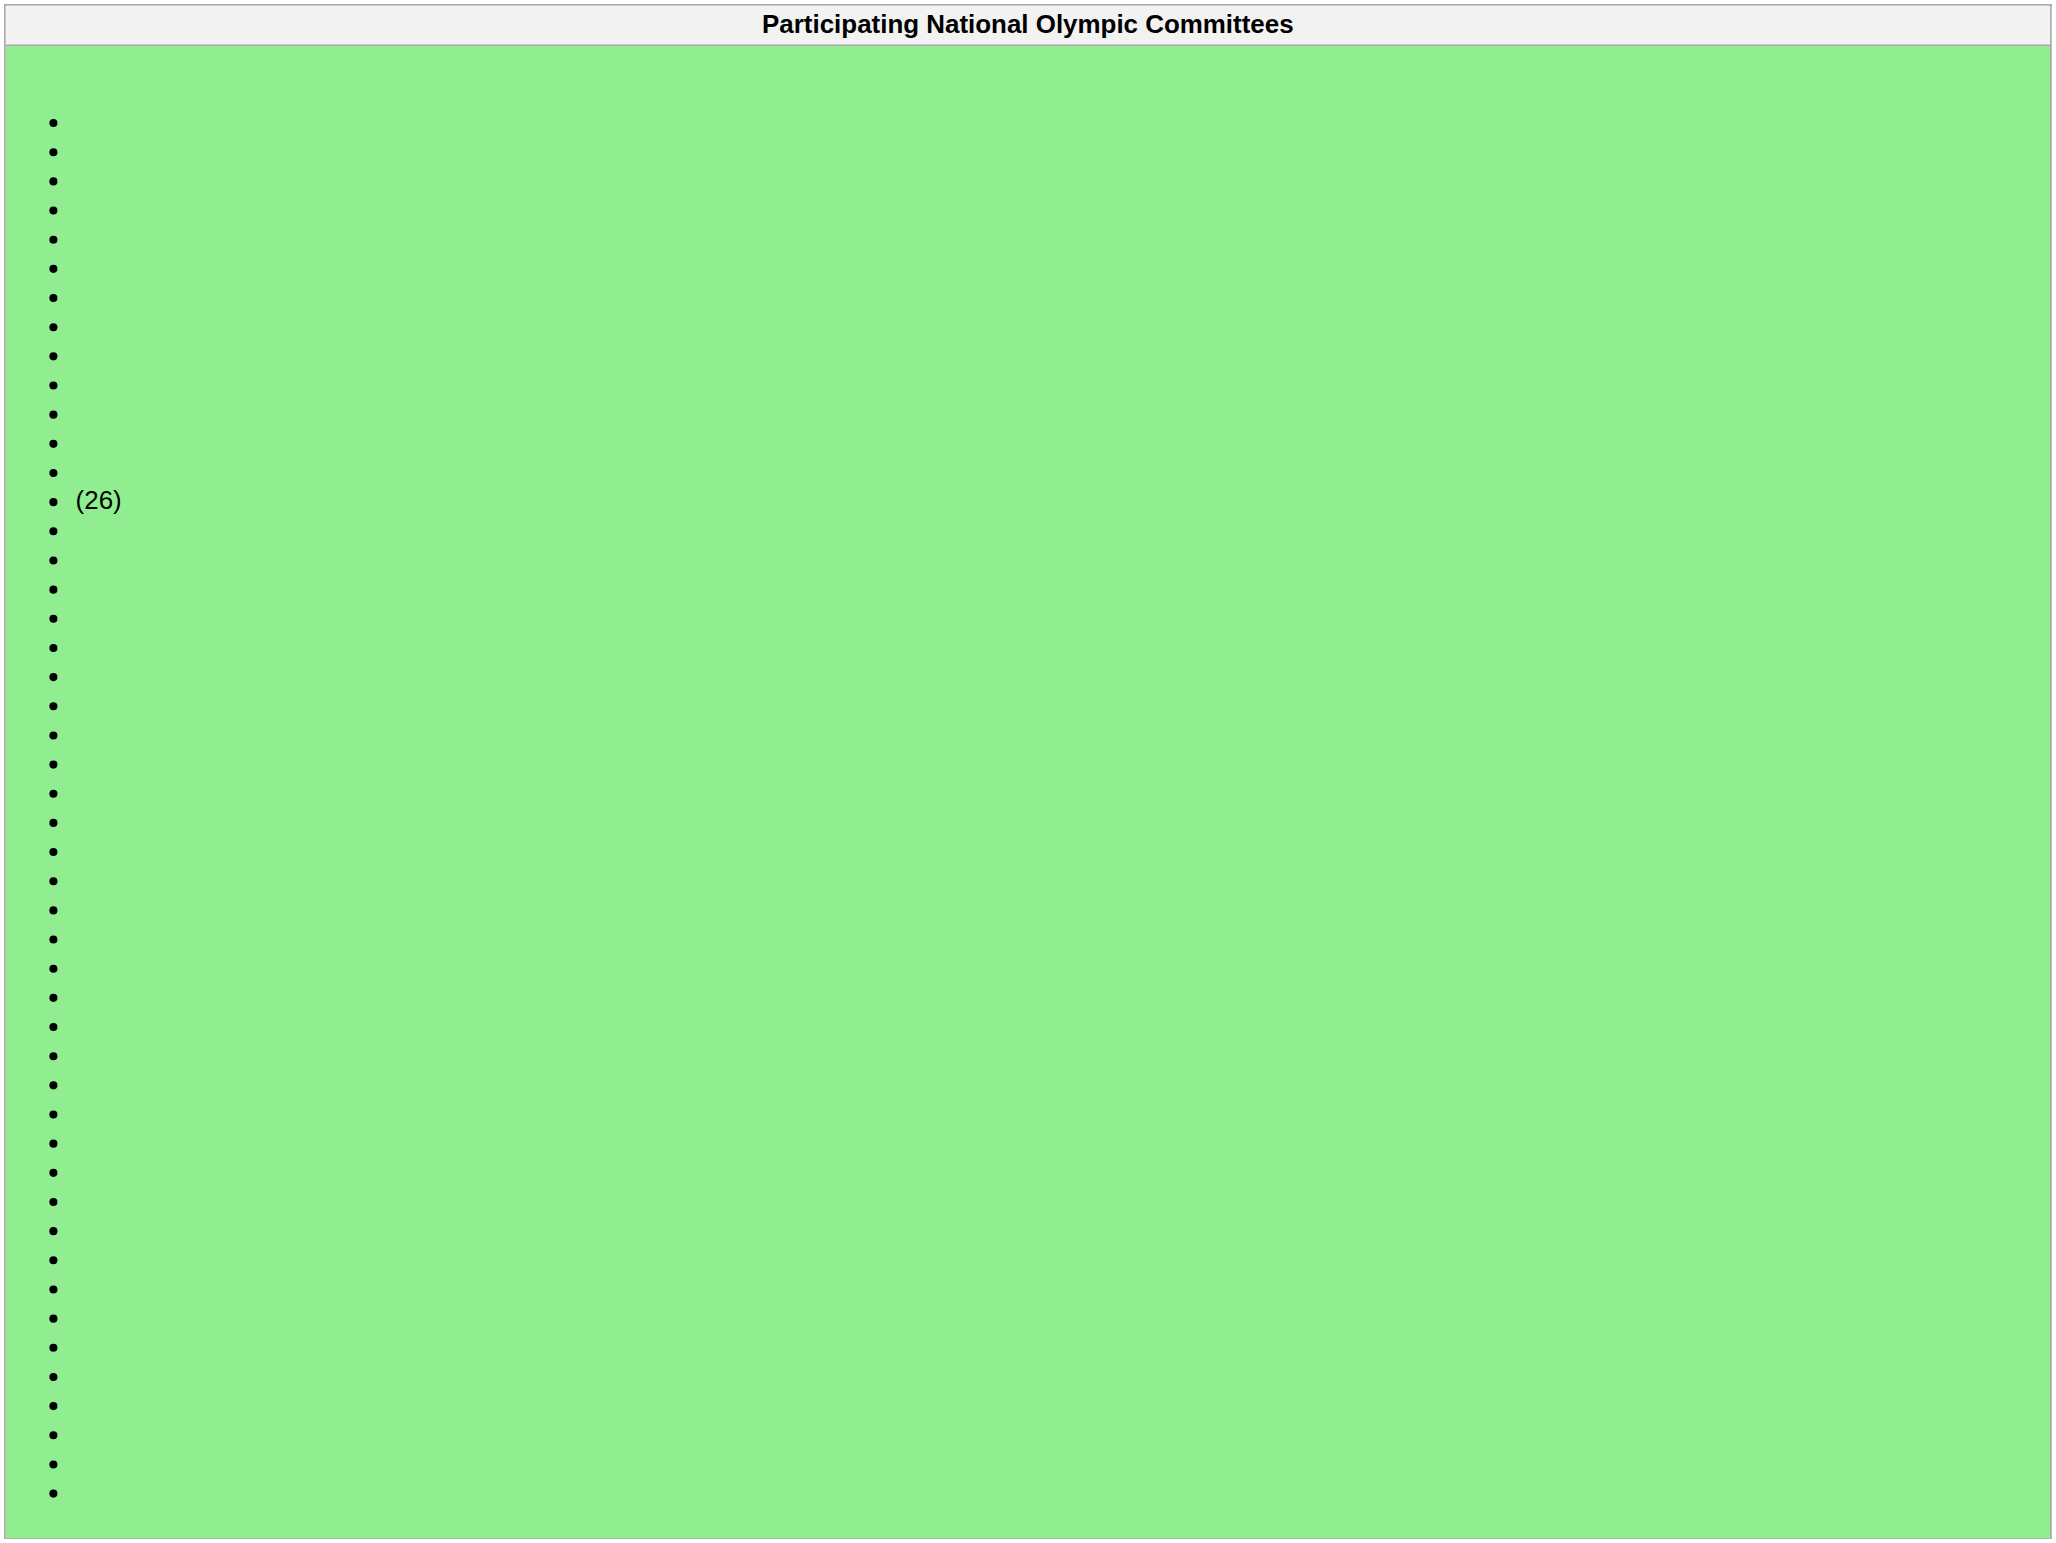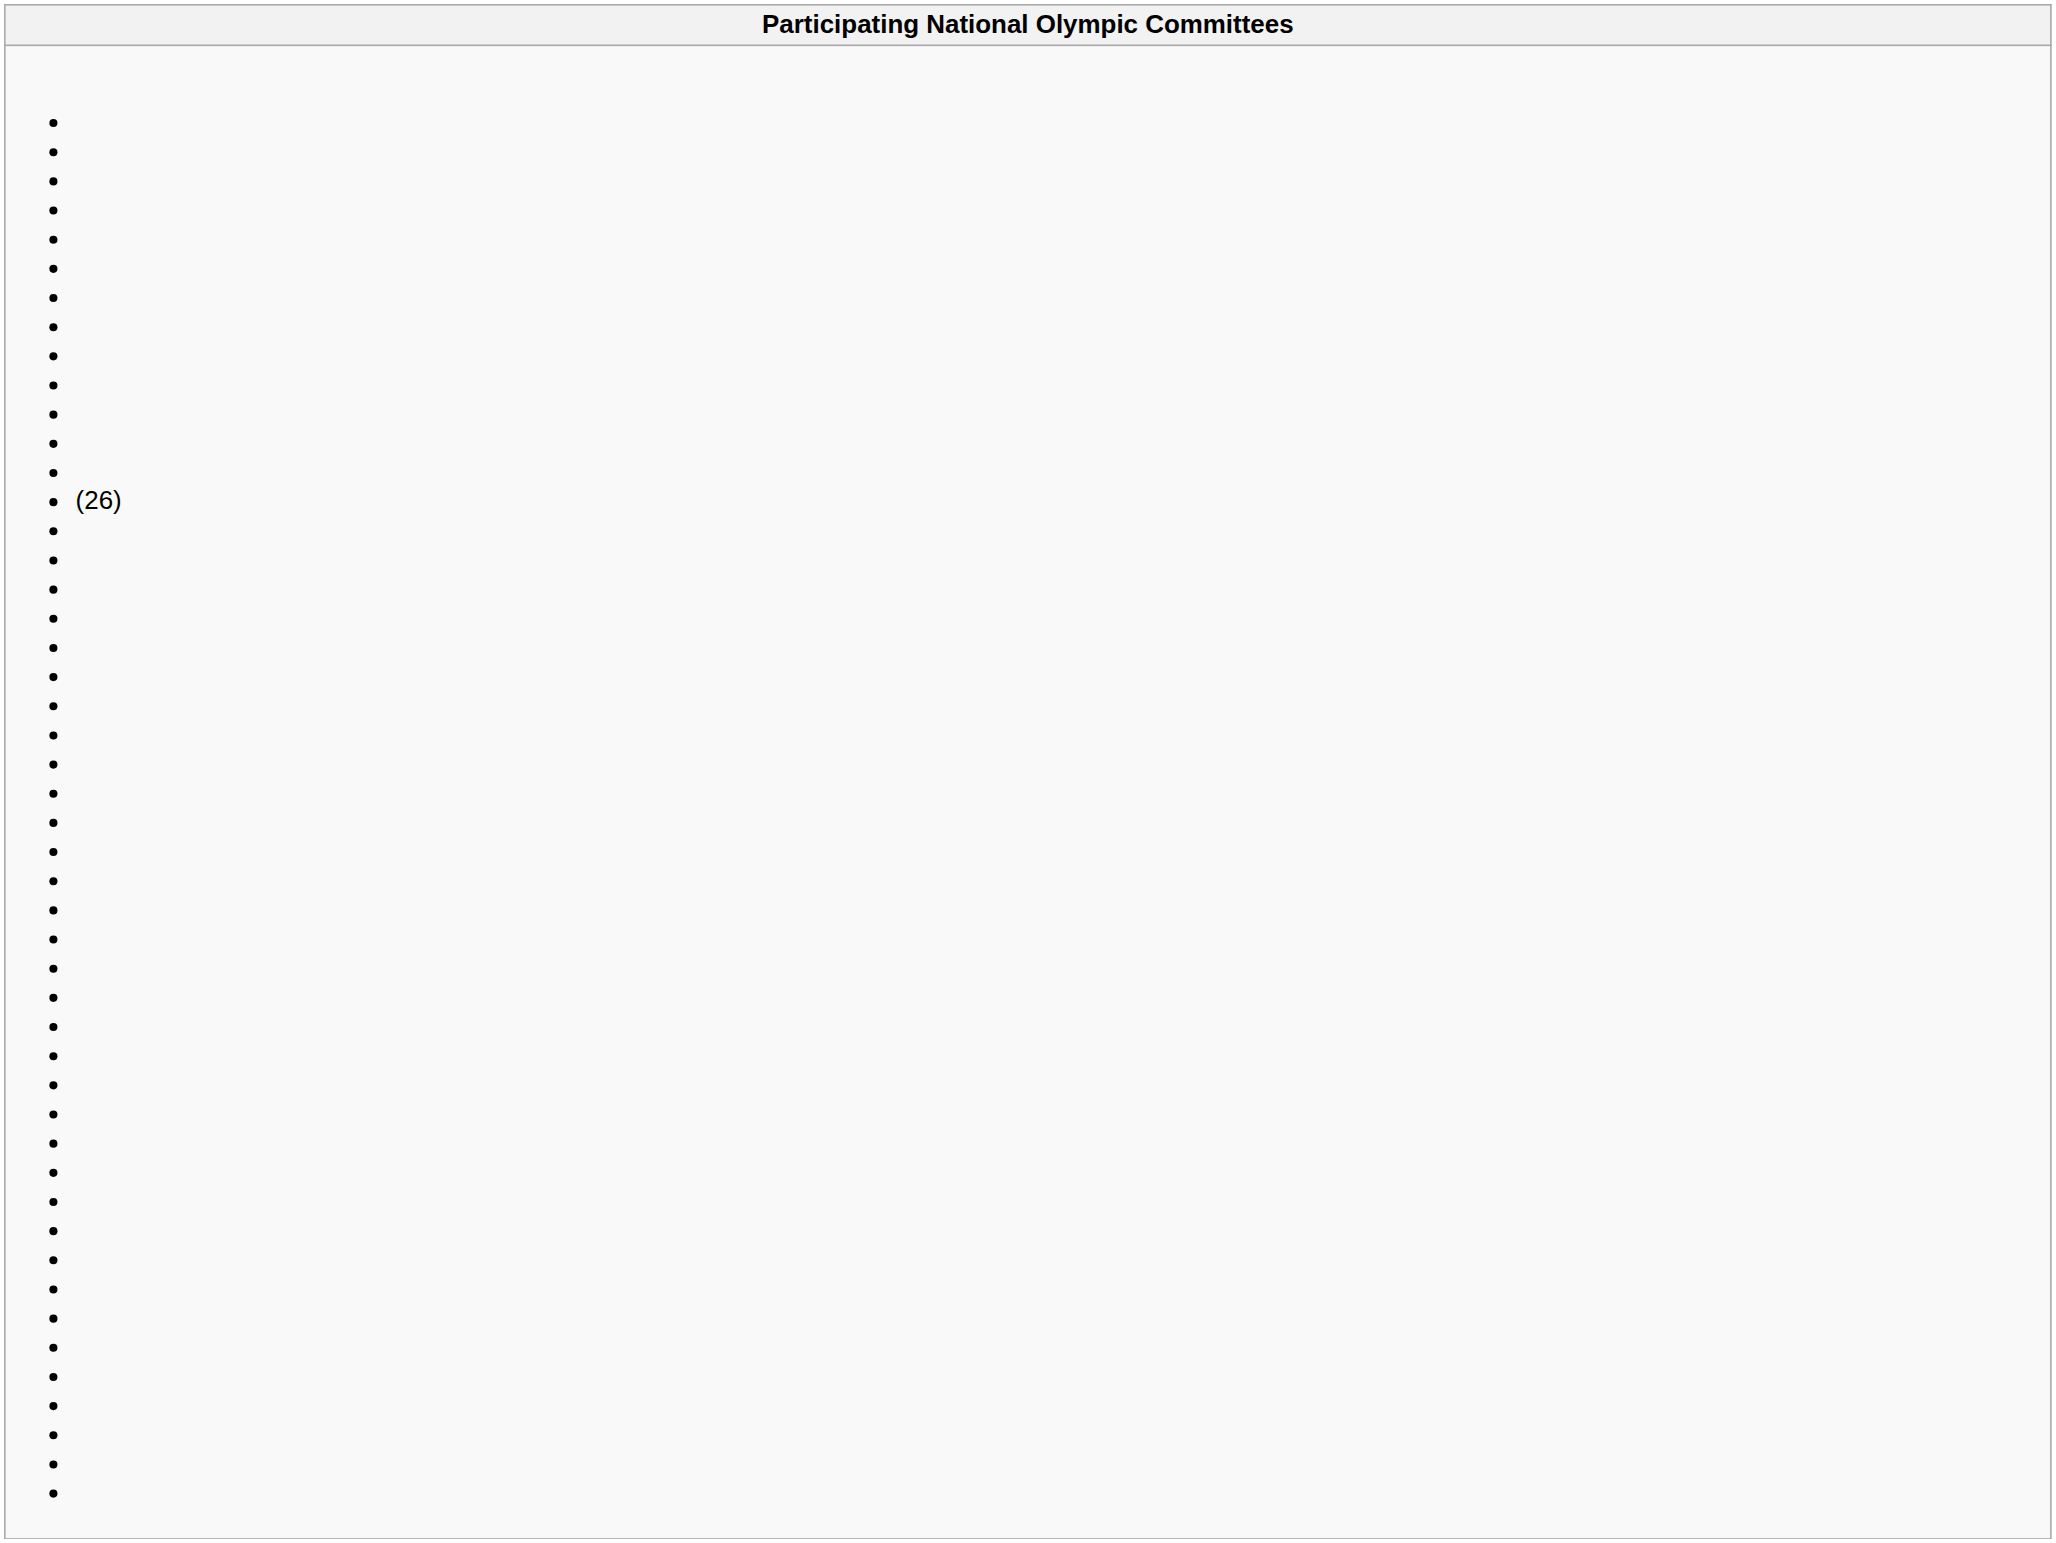row 2 | column 1: lightgreen background -> no background
